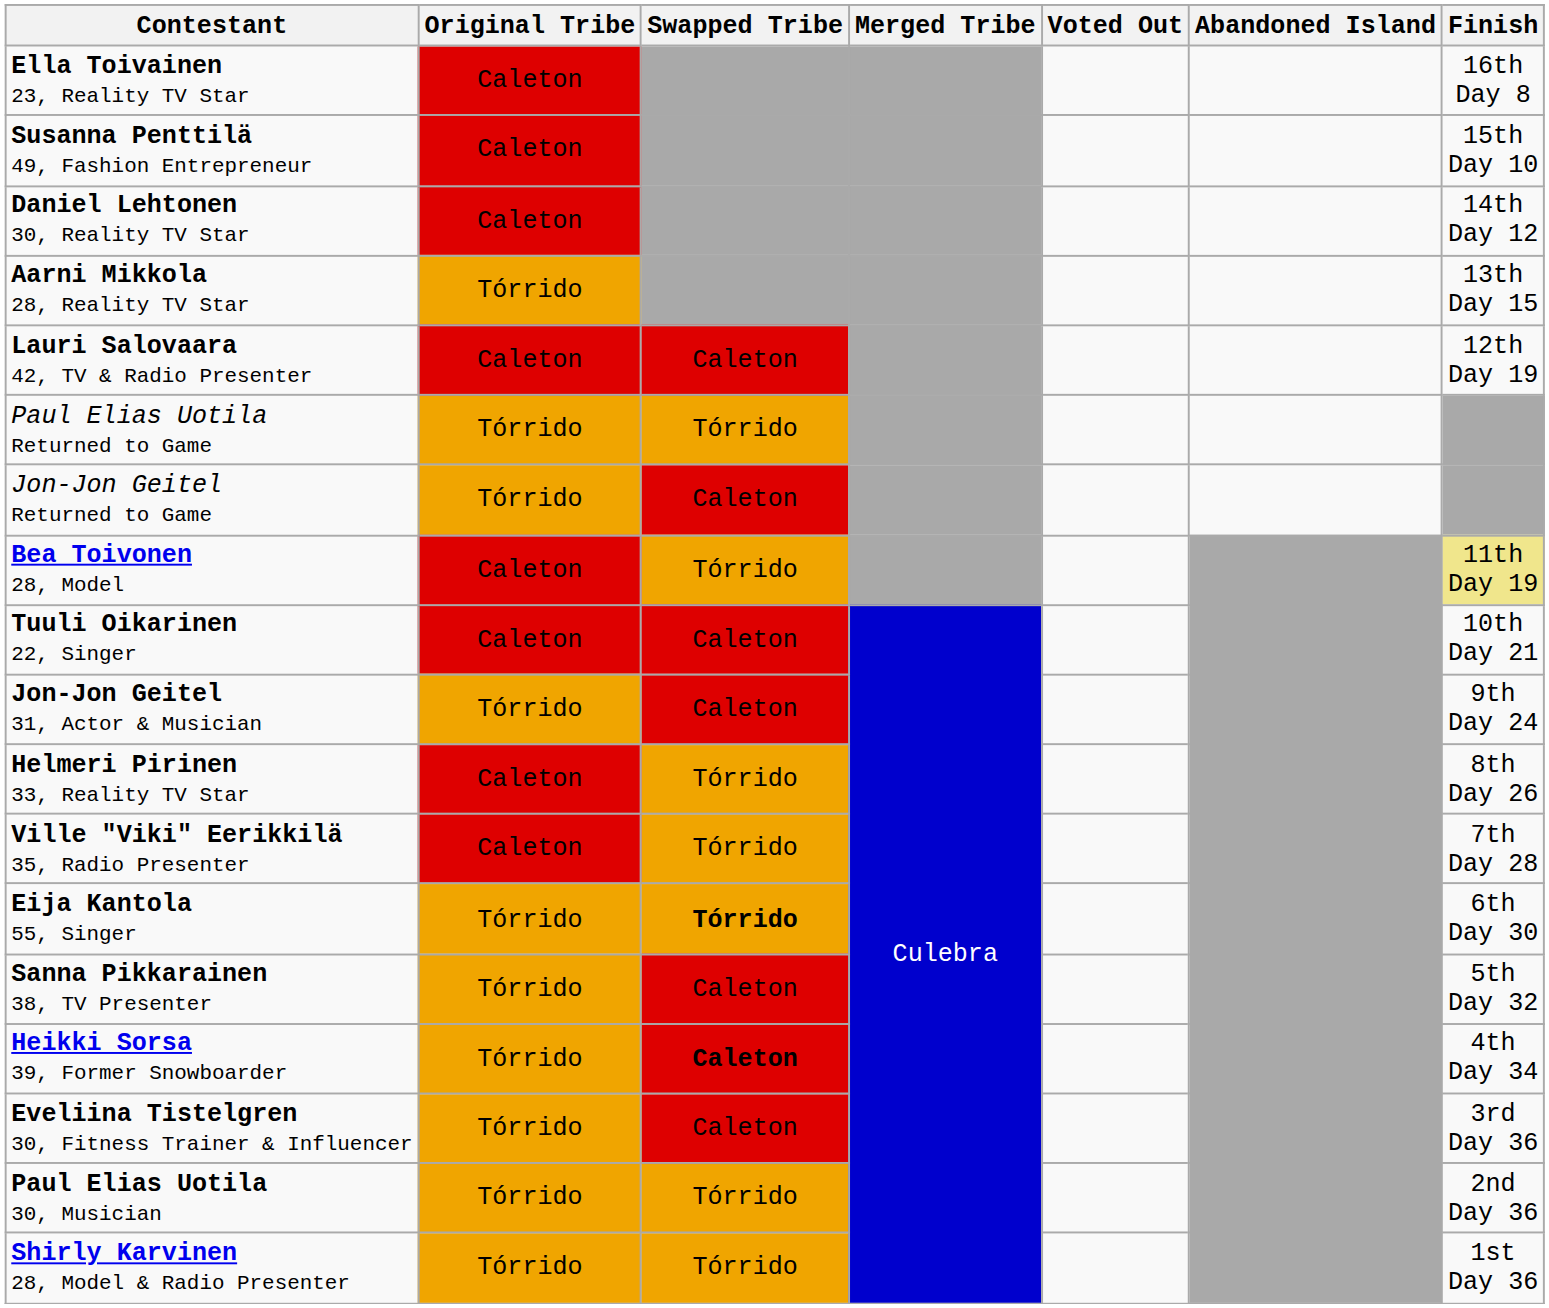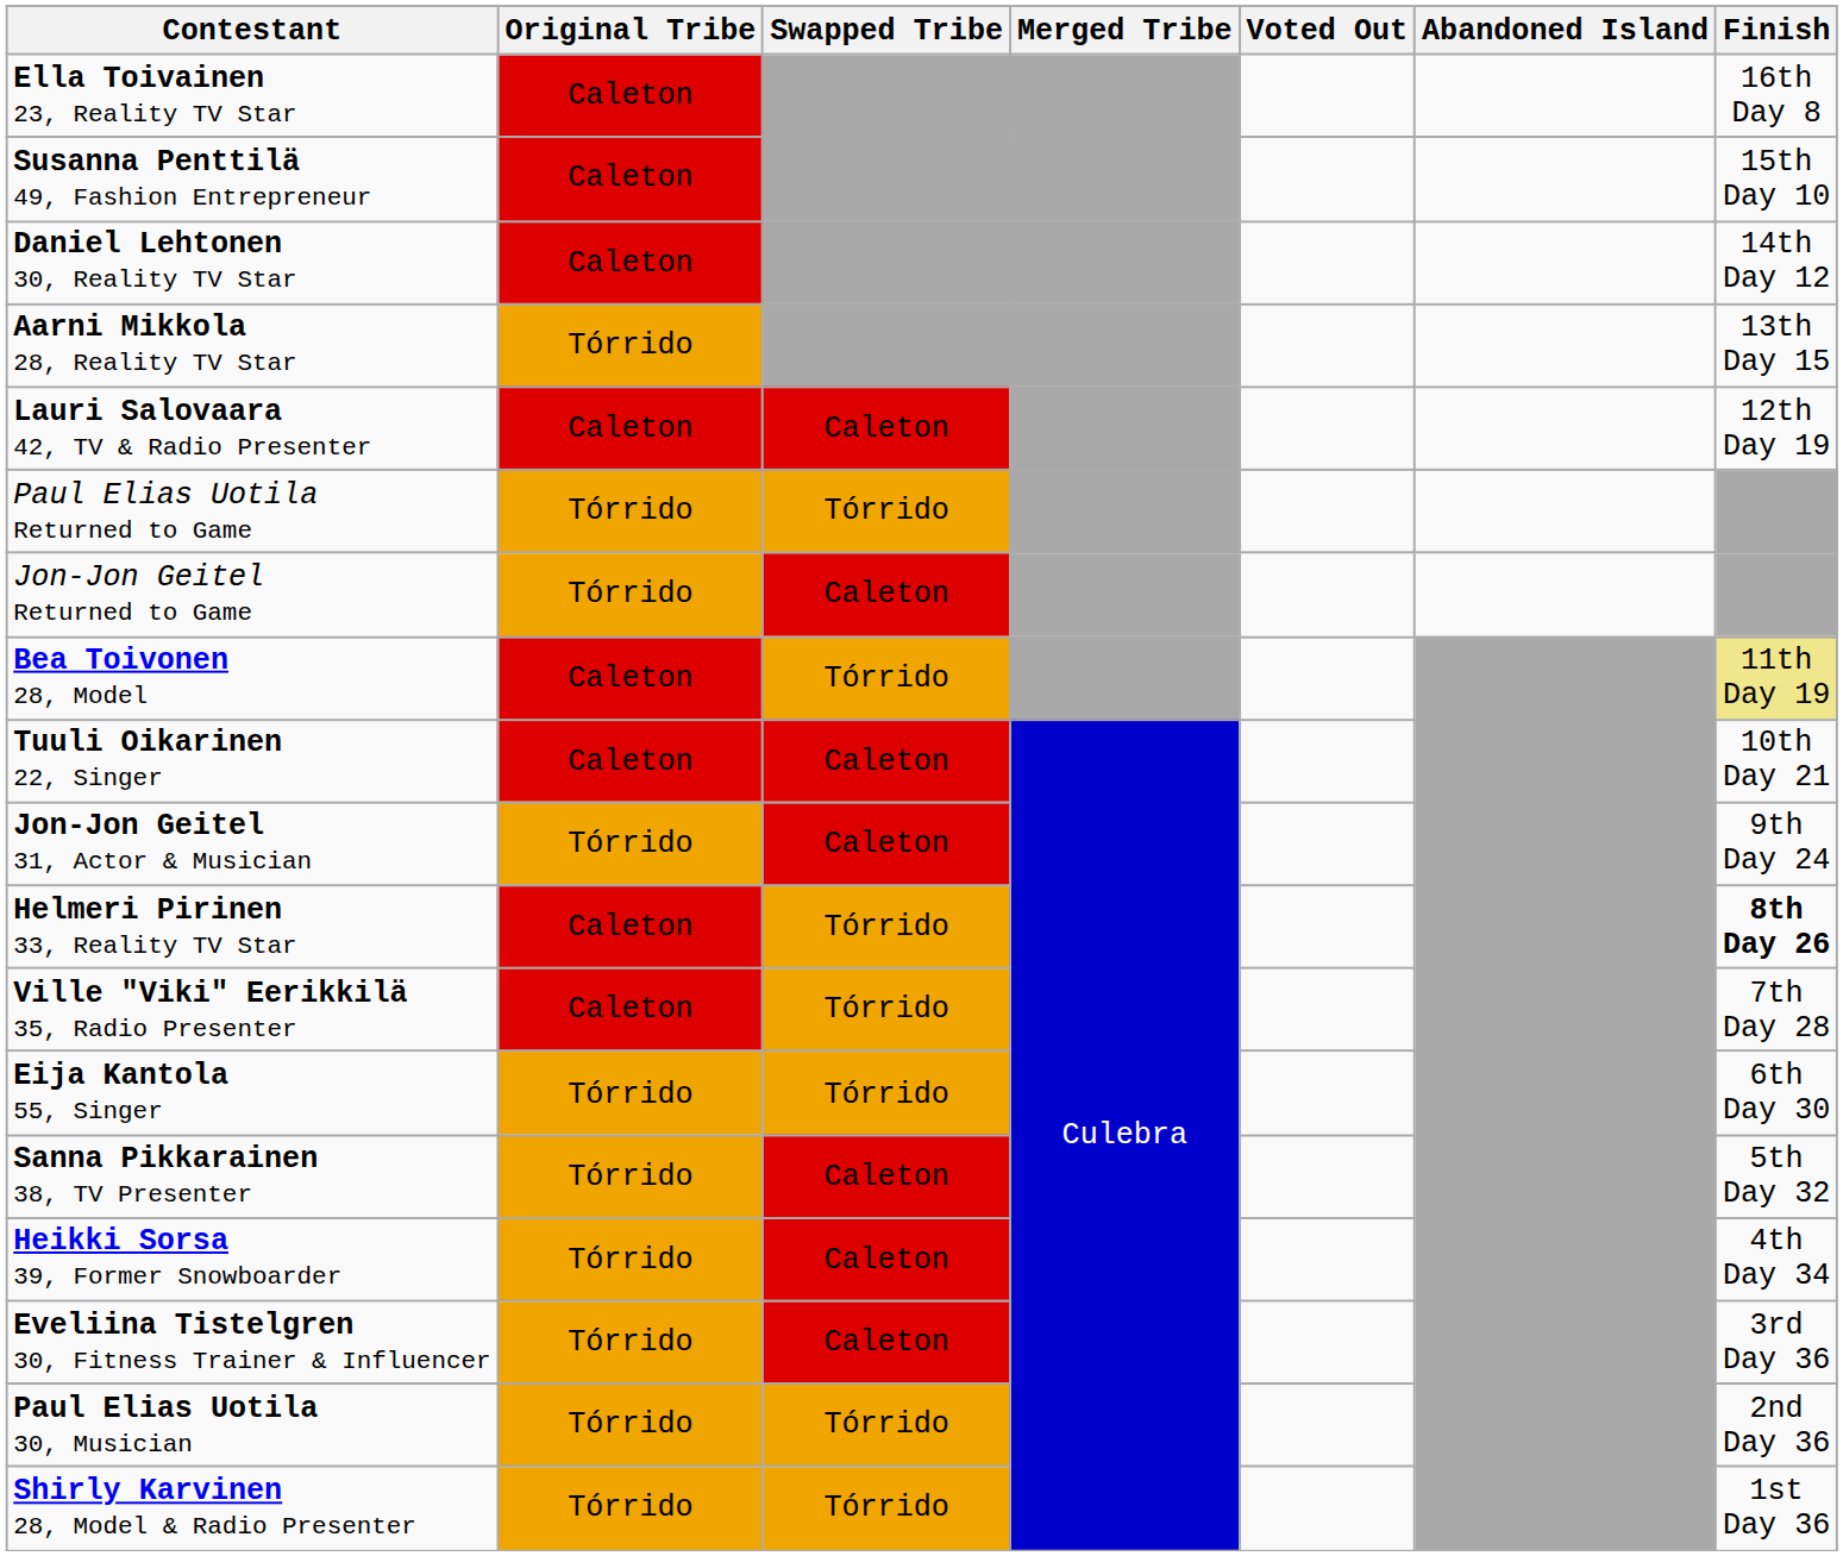Helmeri Pirinen 33, Reality TV Star | Finish: normal -> bold
Eija Kantola 55, Singer | Swapped Tribe: bold -> normal
Heikki Sorsa 39, Former Snowboarder | Swapped Tribe: bold -> normal
